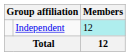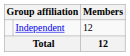Independent | Members: paleturquoise background -> no background
